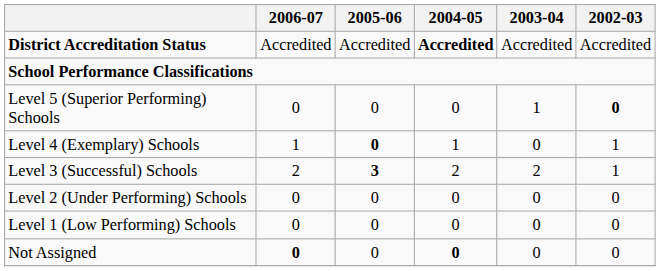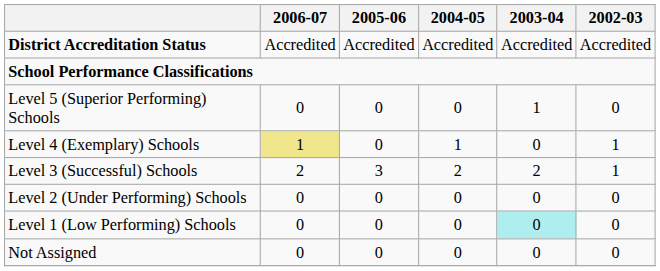District Accreditation Status | 2004-05: bold -> normal
Level 5 (Superior Performing) Schools | 2002-03: bold -> normal
Level 4 (Exemplary) Schools | 2006-07: no background -> khaki background
Level 4 (Exemplary) Schools | 2005-06: bold -> normal
Level 3 (Successful) Schools | 2005-06: bold -> normal
Level 1 (Low Performing) Schools | 2003-04: no background -> paleturquoise background
Not Assigned | 2006-07: bold -> normal
Not Assigned | 2004-05: bold -> normal
